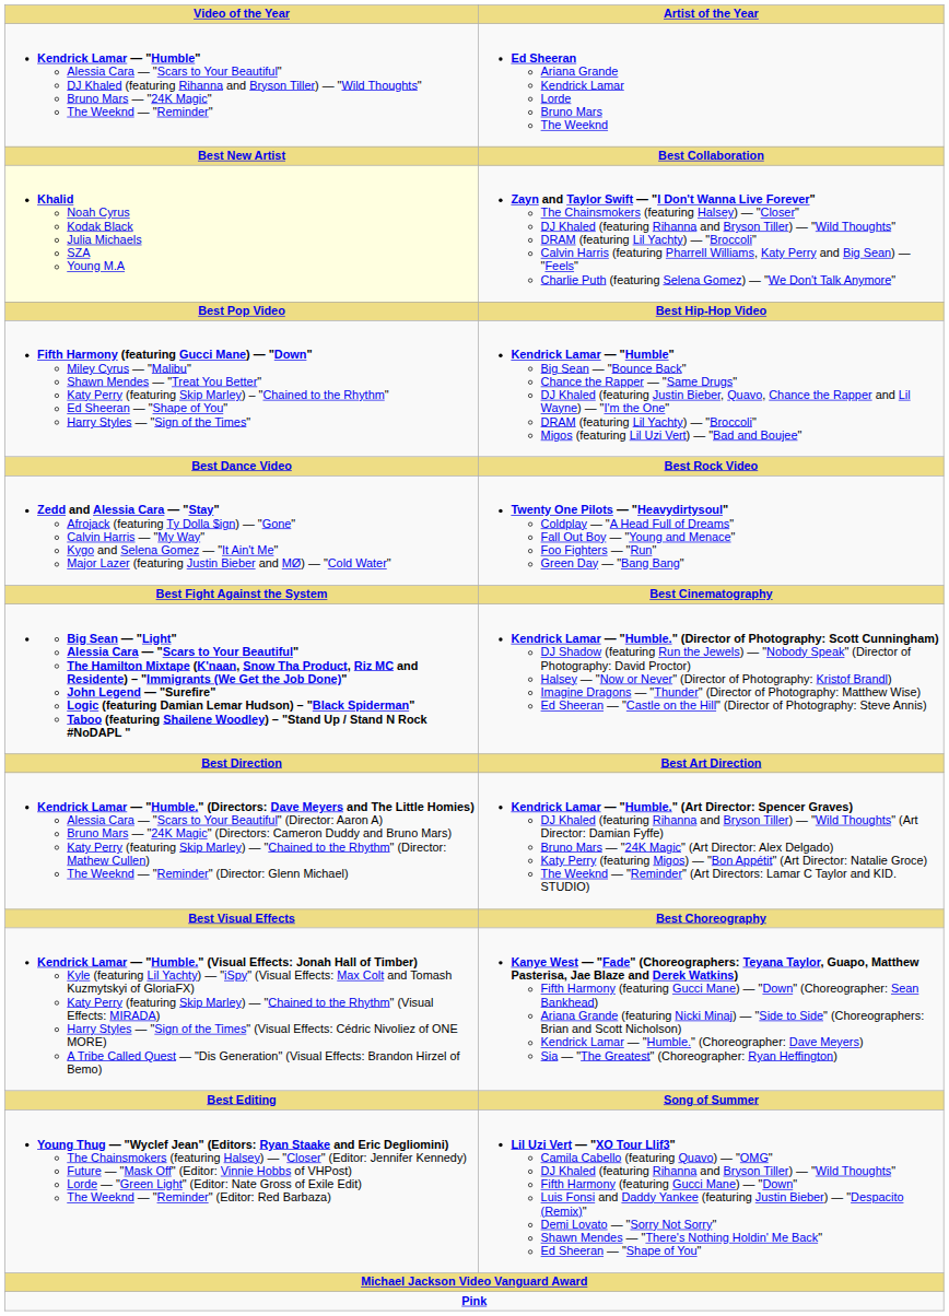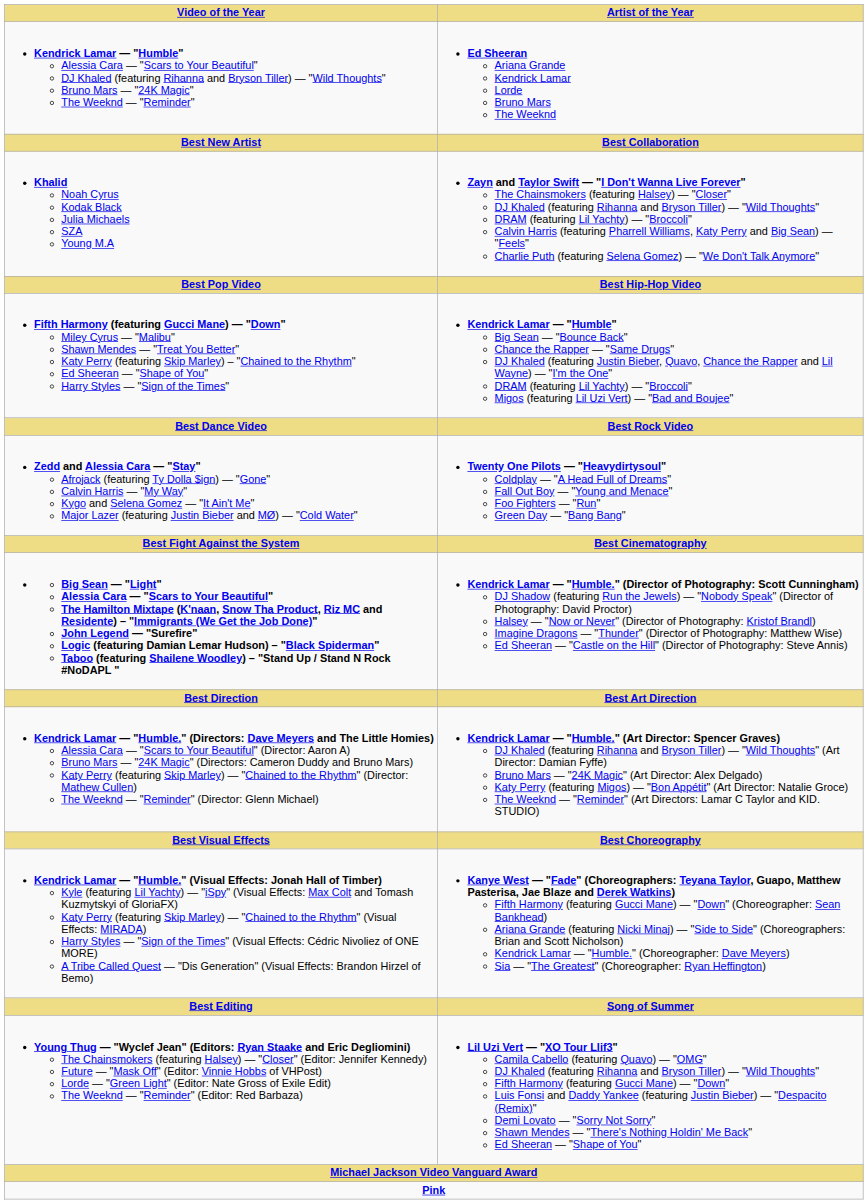Khalid Noah Cyrus Kodak Black Julia Michaels SZA Young M.A | Video of the Year: lightyellow background -> no background
